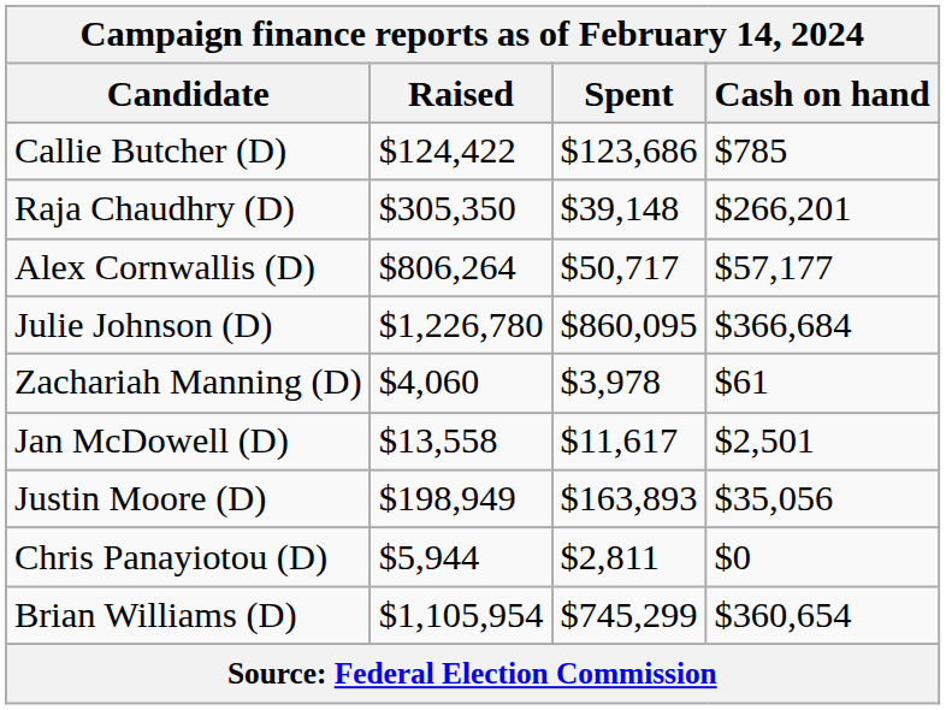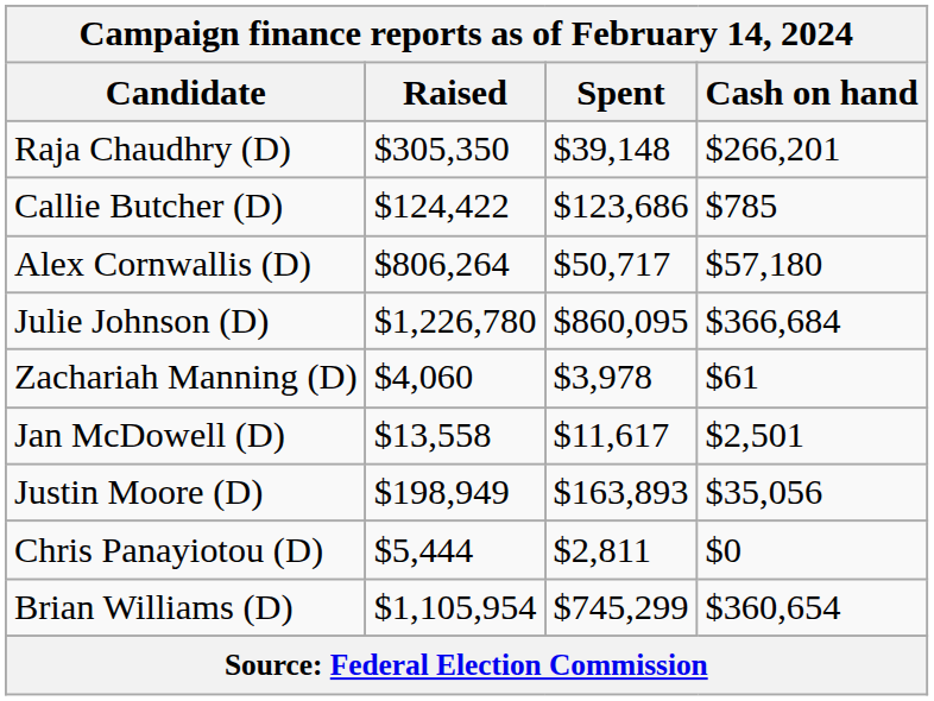rows swapped: Callie Butcher (D) <-> Raja Chaudhry (D)
Alex Cornwallis (D) | Cash on hand: $57,177 -> $57,180
Chris Panayiotou (D) | Raised: $5,944 -> $5,444
